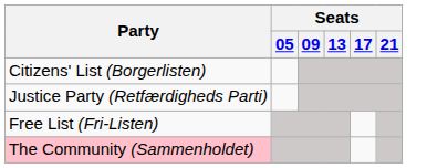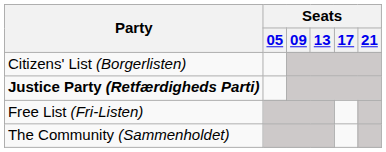Justice Party (Retfærdigheds Parti) | Party: normal -> bold
The Community (Sammenholdet) | Party: pink background -> no background
